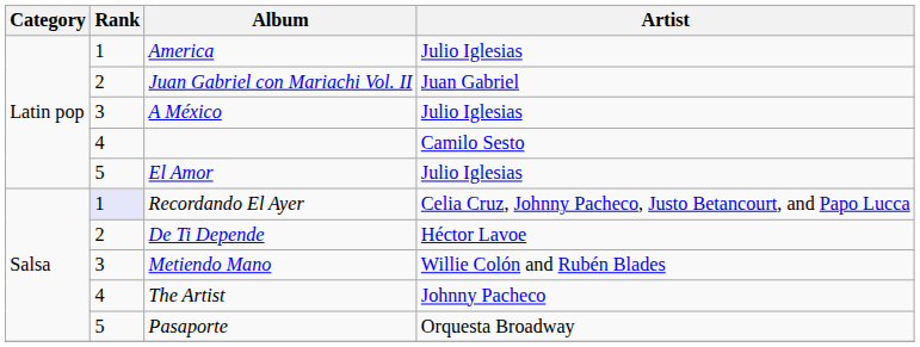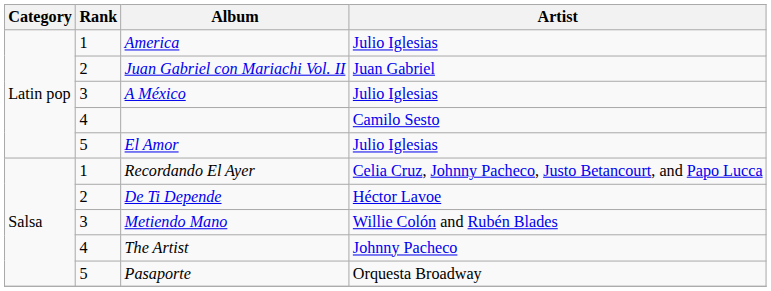Recordando El Ayer | Rank: lavender background -> no background
